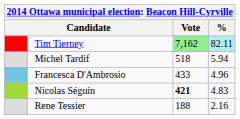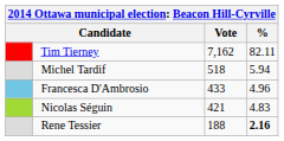Tim Tierney | Vote: lightgreen background -> no background
Tim Tierney | %: paleturquoise background -> no background
Nicolas Séguin | Vote: bold -> normal
Rene Tessier | %: normal -> bold
